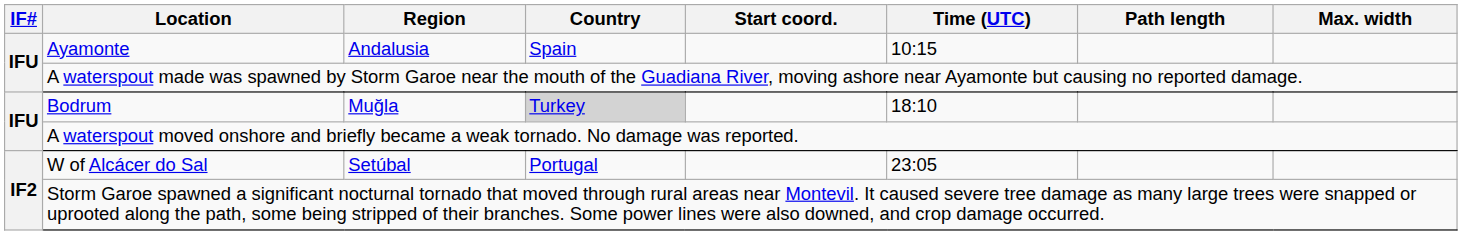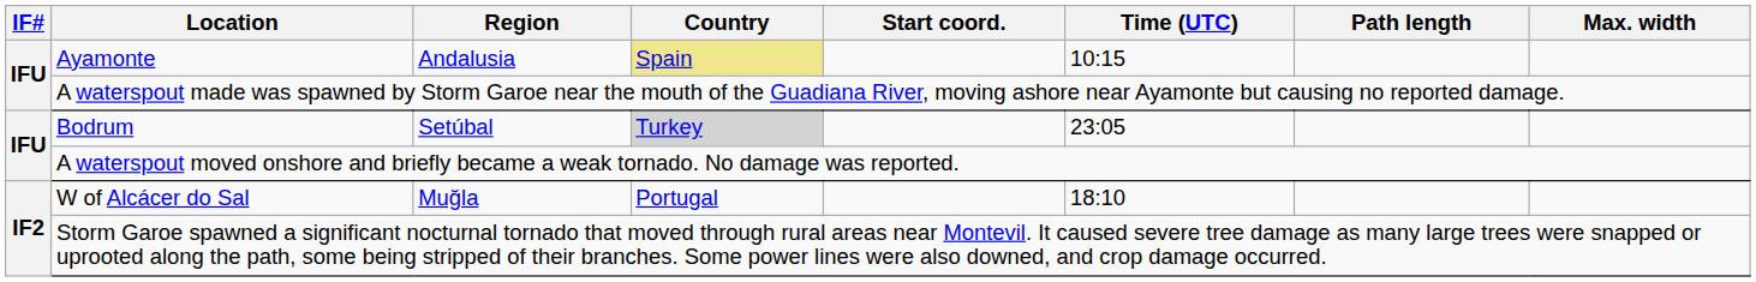Ayamonte | Country: no background -> khaki background
Bodrum | Region: Muğla -> Setúbal
Bodrum | Time (UTC): 18:10 -> 23:05
W of Alcácer do Sal | Region: Setúbal -> Muğla
W of Alcácer do Sal | Time (UTC): 23:05 -> 18:10
